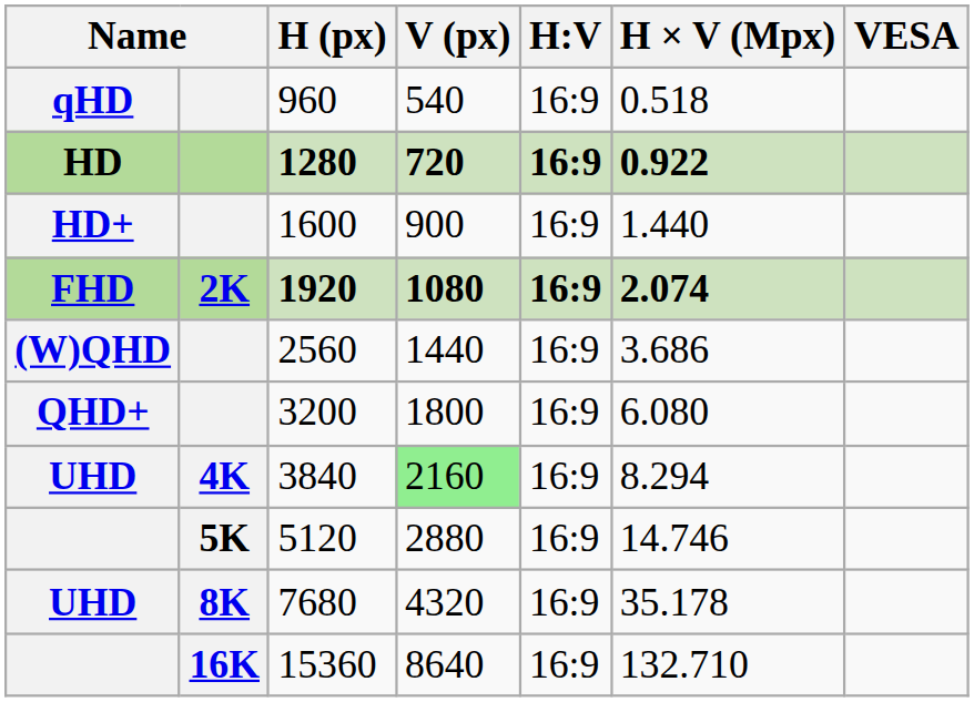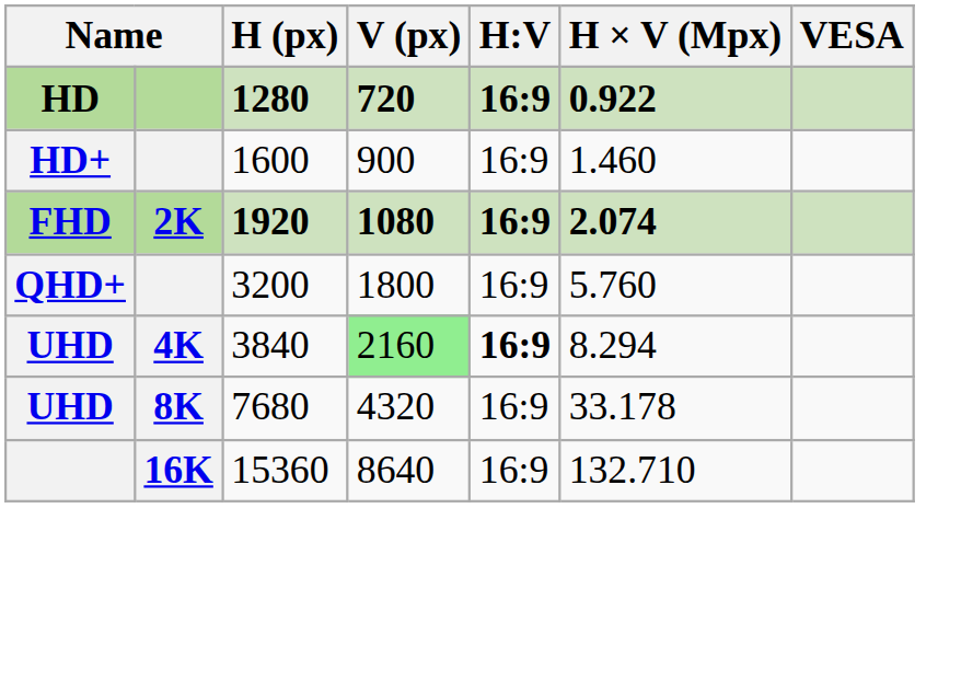- row: qHD | 960 | 540 | 16:9 | 0.518
1600 | H × V (Mpx): 1.440 -> 1.460
- row: (W)QHD | 2560 | 1440 | 16:9 | 3.686
3200 | H × V (Mpx): 6.080 -> 5.760
3840 | H:V: normal -> bold
- row: 5K | 5120 | 2880 | 16:9 | 14.746
7680 | H × V (Mpx): 35.178 -> 33.178
